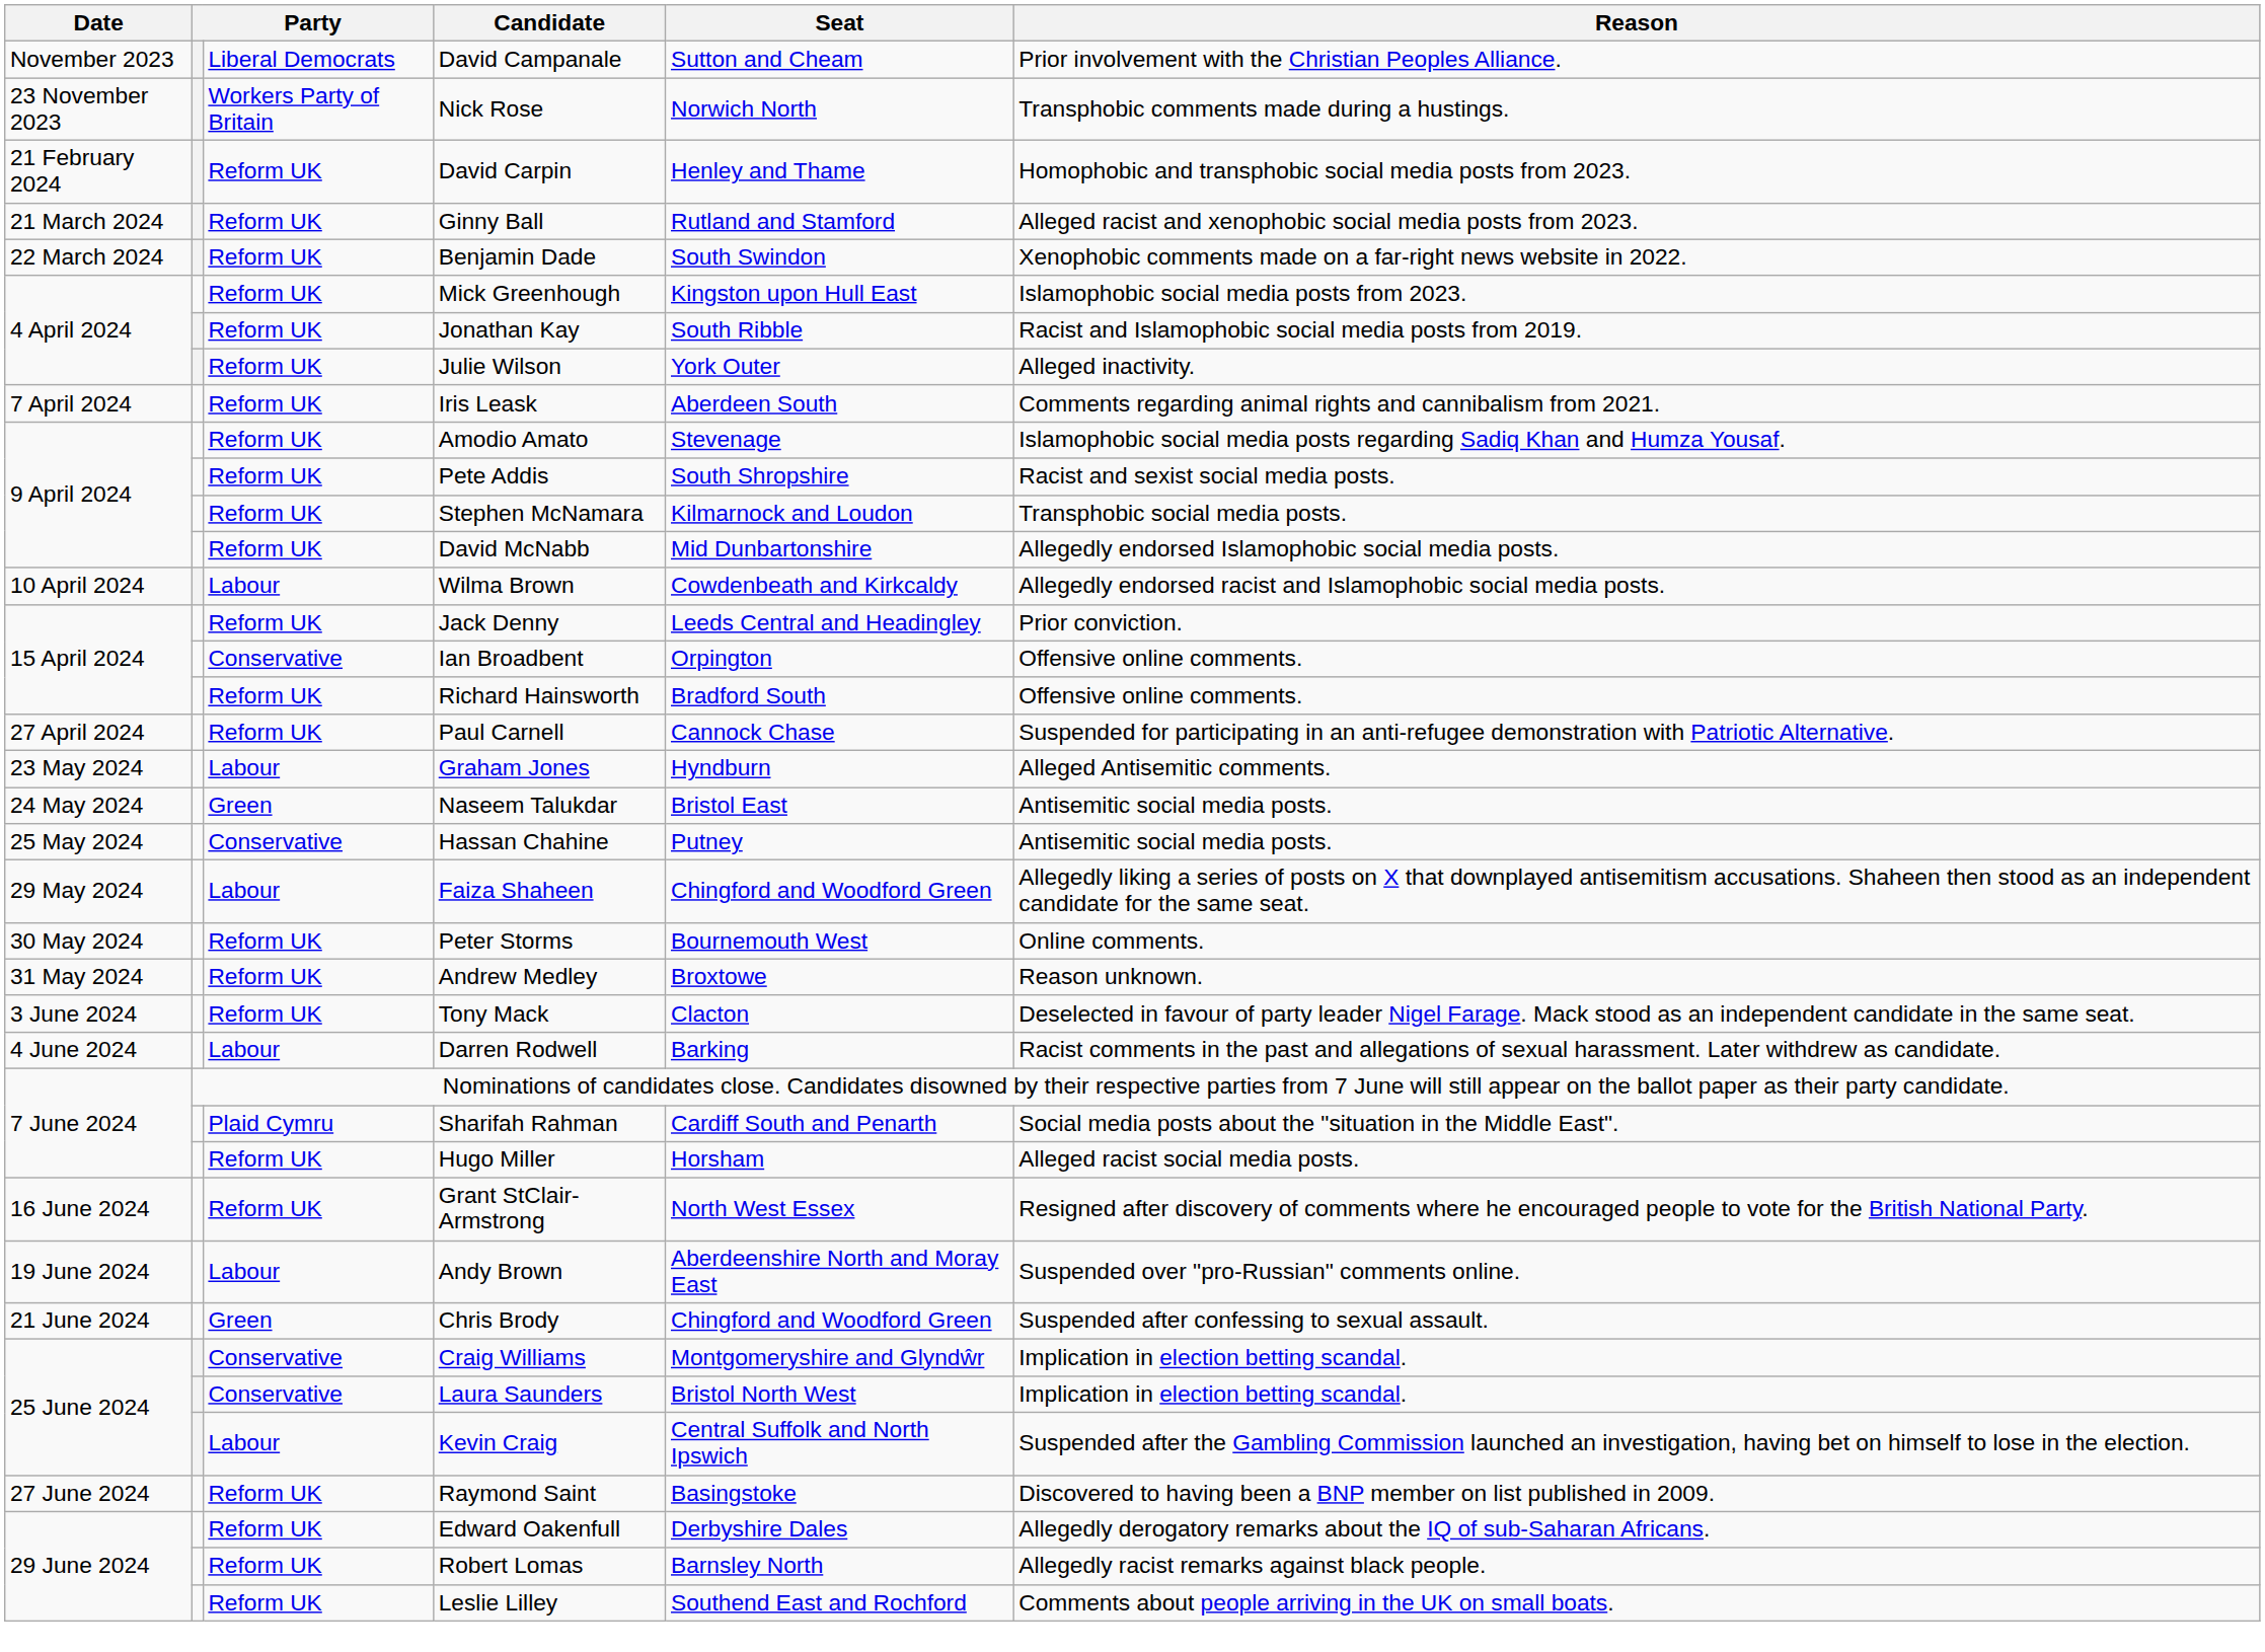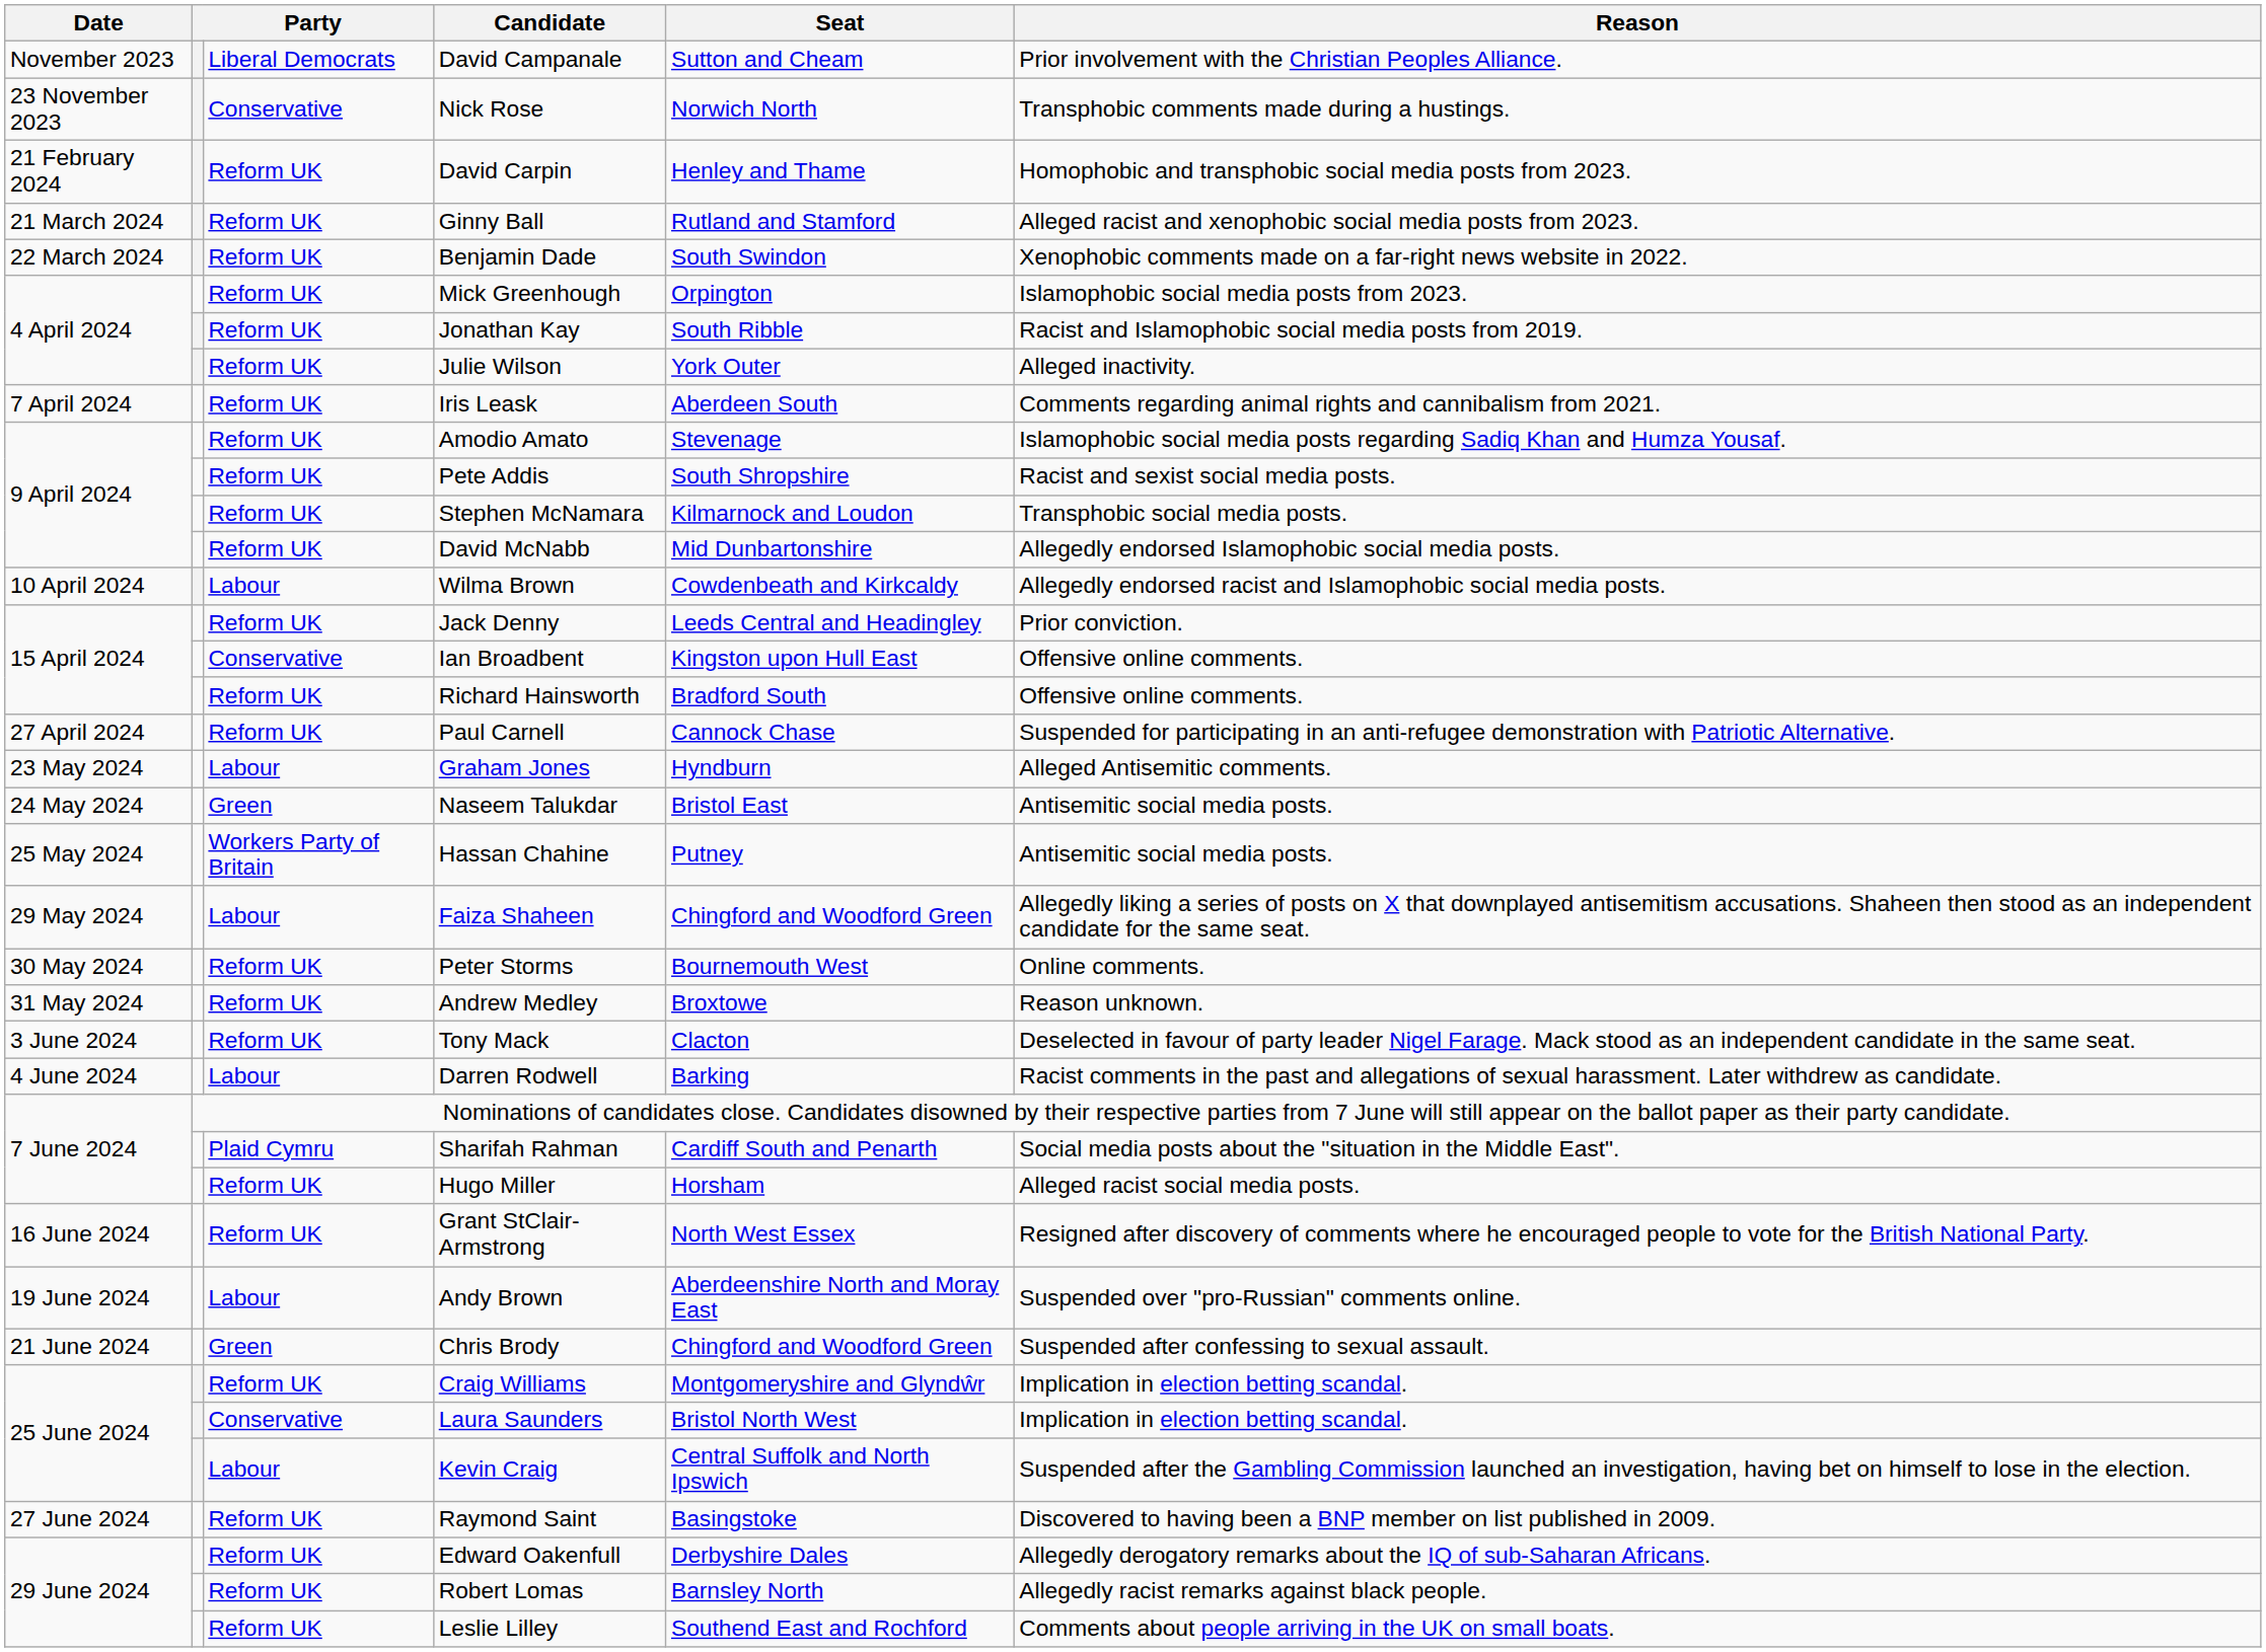Nick Rose | column 3: Workers Party of Britain -> Conservative
Mick Greenhough | Seat: Kingston upon Hull East -> Orpington
Ian Broadbent | Seat: Orpington -> Kingston upon Hull East
Hassan Chahine | column 3: Conservative -> Workers Party of Britain
Craig Williams | column 3: Conservative -> Reform UK
